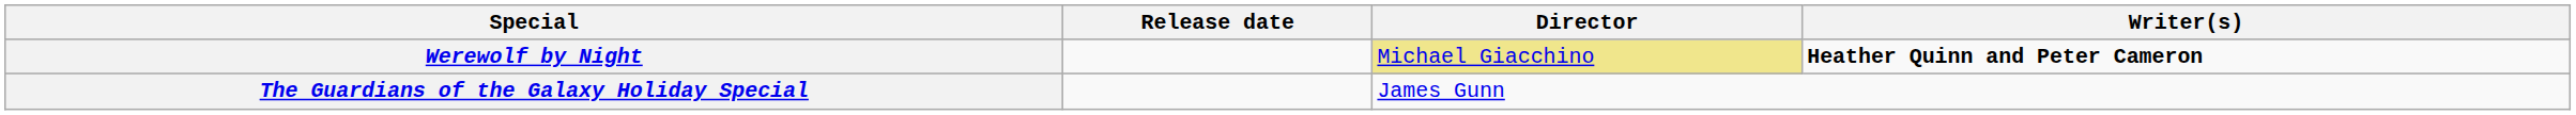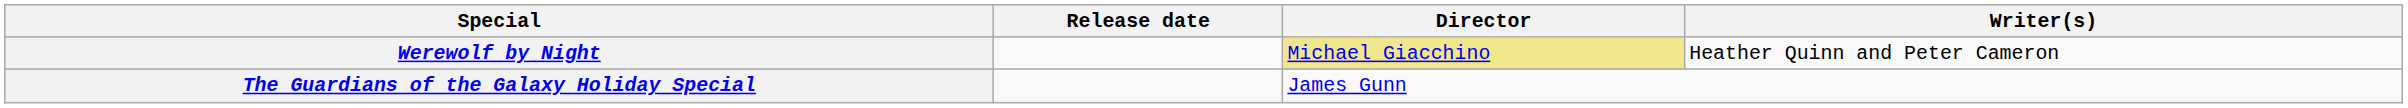Werewolf by Night | Writer(s): bold -> normal
